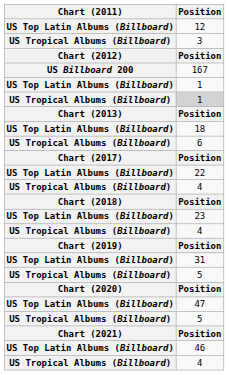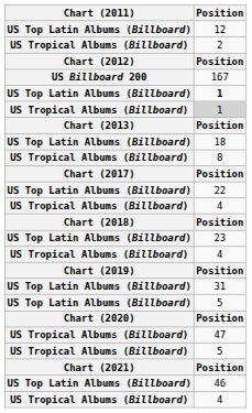row 3 | Position: 3 -> 2
row 6 | Position: normal -> bold
row 10 | Position: 6 -> 8
row 19 | Chart (2011): US Tropical Albums (Billboard) -> US Top Latin Albums (Billboard)
row 21 | Chart (2011): US Top Latin Albums (Billboard) -> US Tropical Albums (Billboard)
